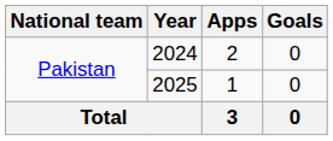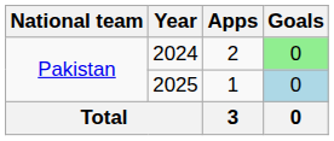2024 | Goals: no background -> lightgreen background
2025 | Goals: no background -> lightblue background
